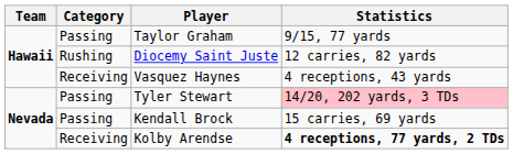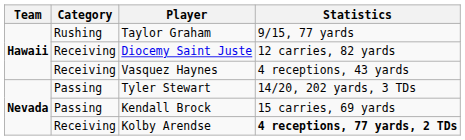Taylor Graham | Category: Passing -> Rushing
Diocemy Saint Juste | Category: Rushing -> Receiving
Tyler Stewart | Statistics: pink background -> no background
